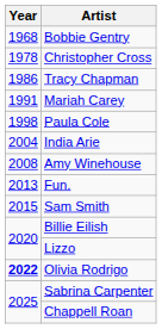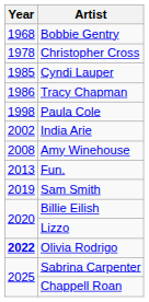+ row: 1985 | Cyndi Lauper
- row: 1991 | Mariah Carey
India Arie | Year: 2004 -> 2002
Sam Smith | Year: 2015 -> 2019
